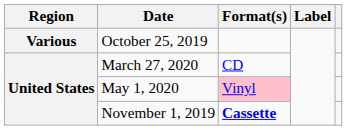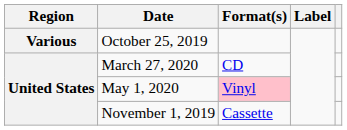November 1, 2019 | Format(s): bold -> normal
